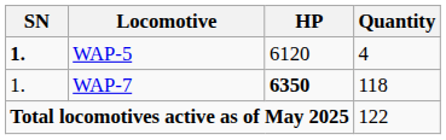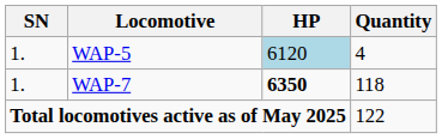WAP-5 | SN: bold -> normal
WAP-5 | HP: no background -> lightblue background
